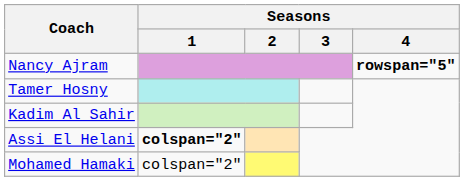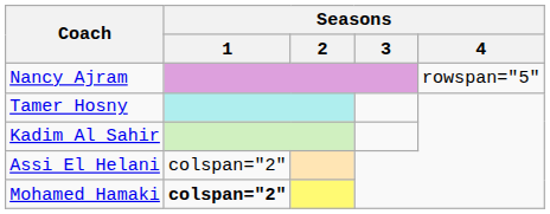Nancy Ajram | Seasons / 4: bold -> normal
Assi El Helani | Seasons / 1: bold -> normal
Mohamed Hamaki | Seasons / 1: normal -> bold
